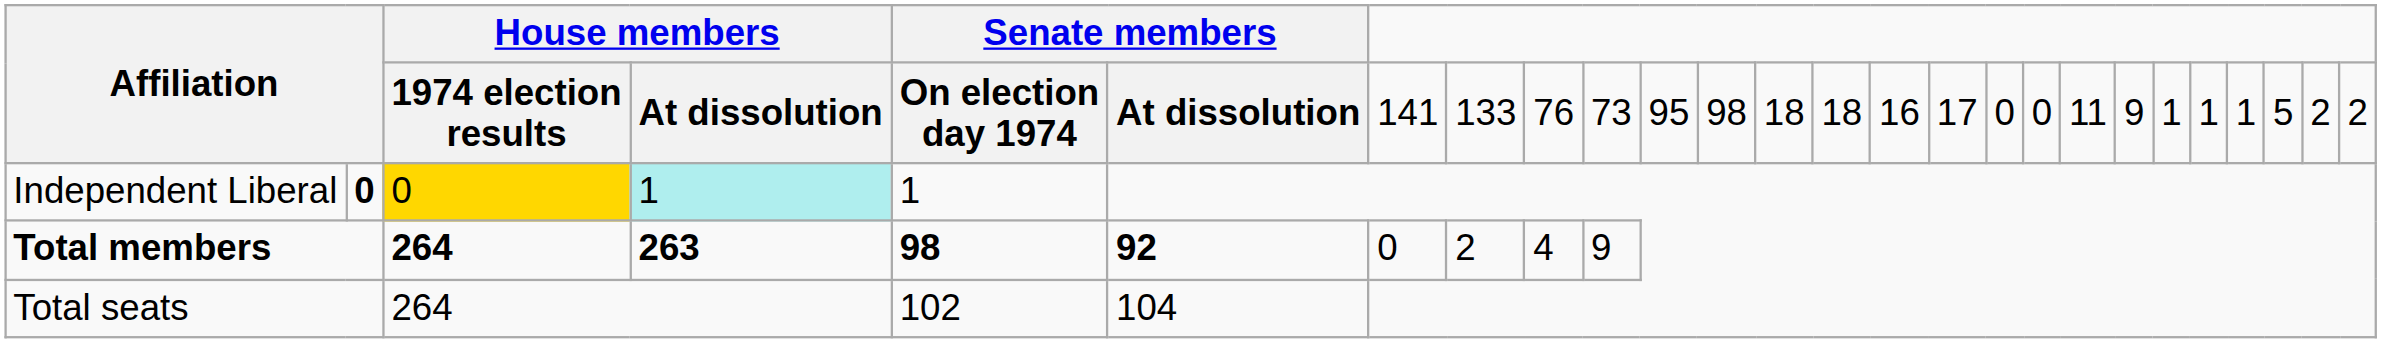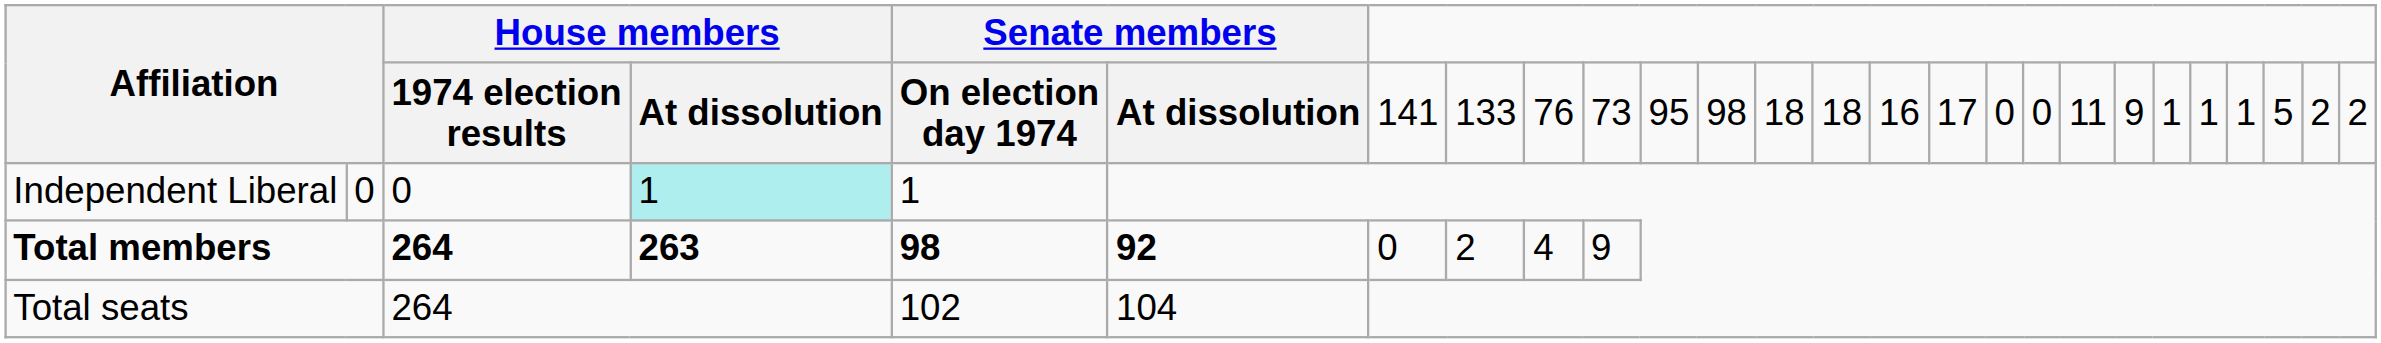Independent Liberal | column 2: bold -> normal
Independent Liberal | column 3: gold background -> no background
